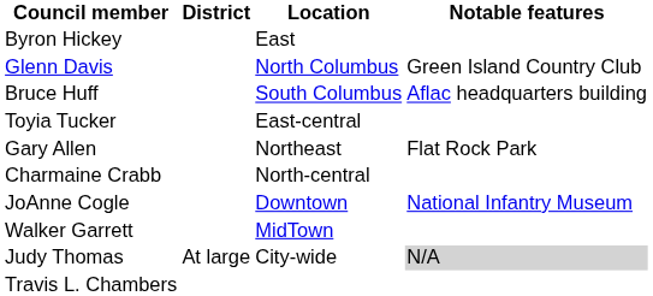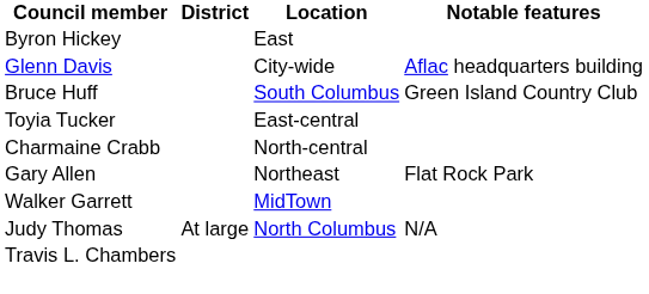Glenn Davis | Location: North Columbus -> City-wide
Glenn Davis | Notable features: Green Island Country Club -> Aflac headquarters building
Bruce Huff | Notable features: Aflac headquarters building -> Green Island Country Club
rows swapped: Charmaine Crabb <-> Gary Allen
- row: JoAnne Cogle | Downtown | National Infantry Museum
Judy Thomas | Location: City-wide -> North Columbus
Judy Thomas | Notable features: lightgrey background -> no background
